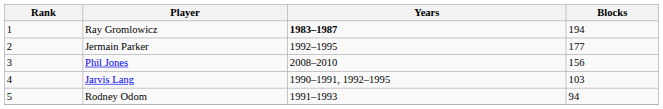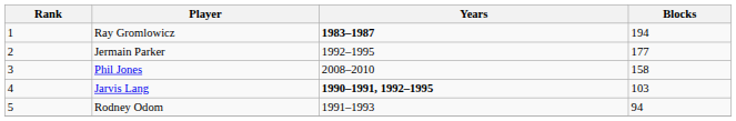Phil Jones | Blocks: 156 -> 158
Jarvis Lang | Years: normal -> bold
